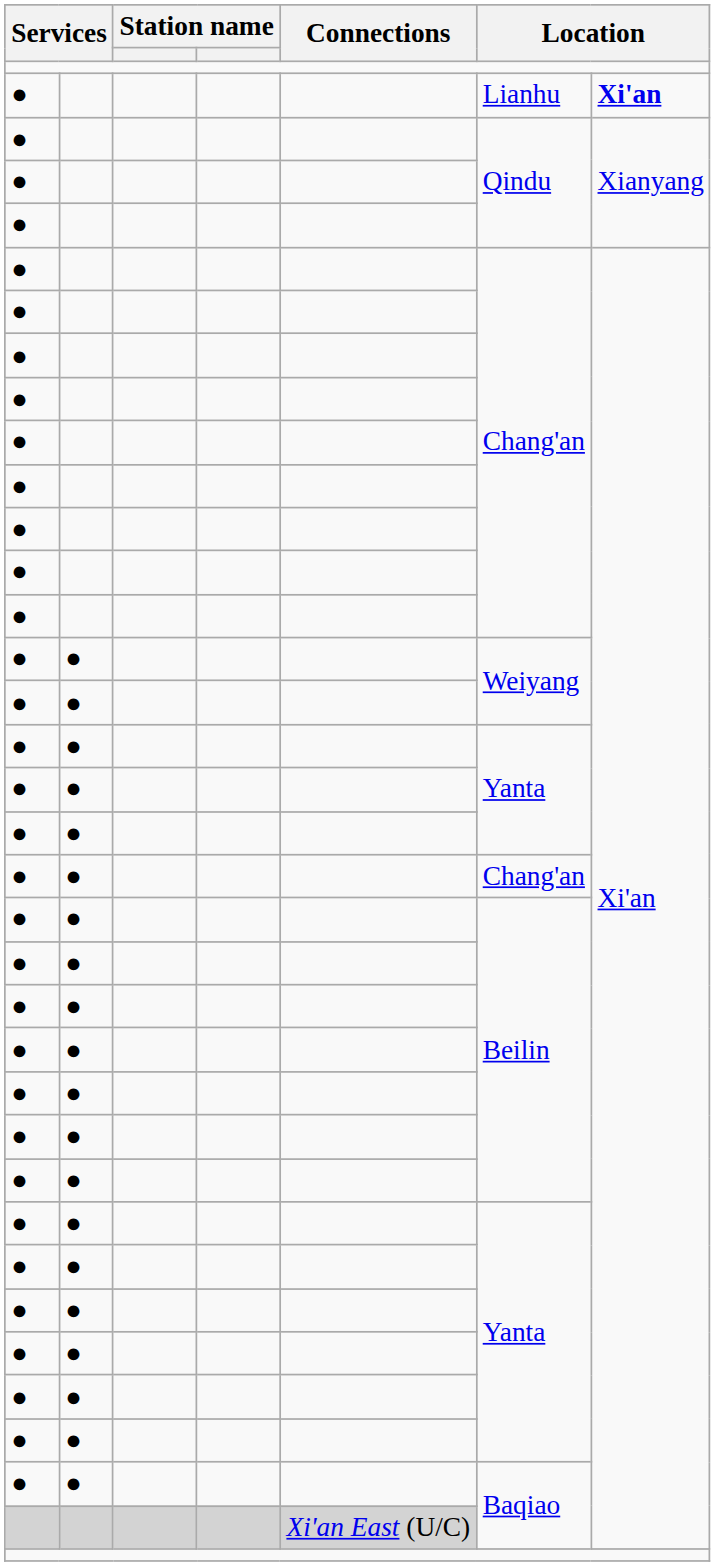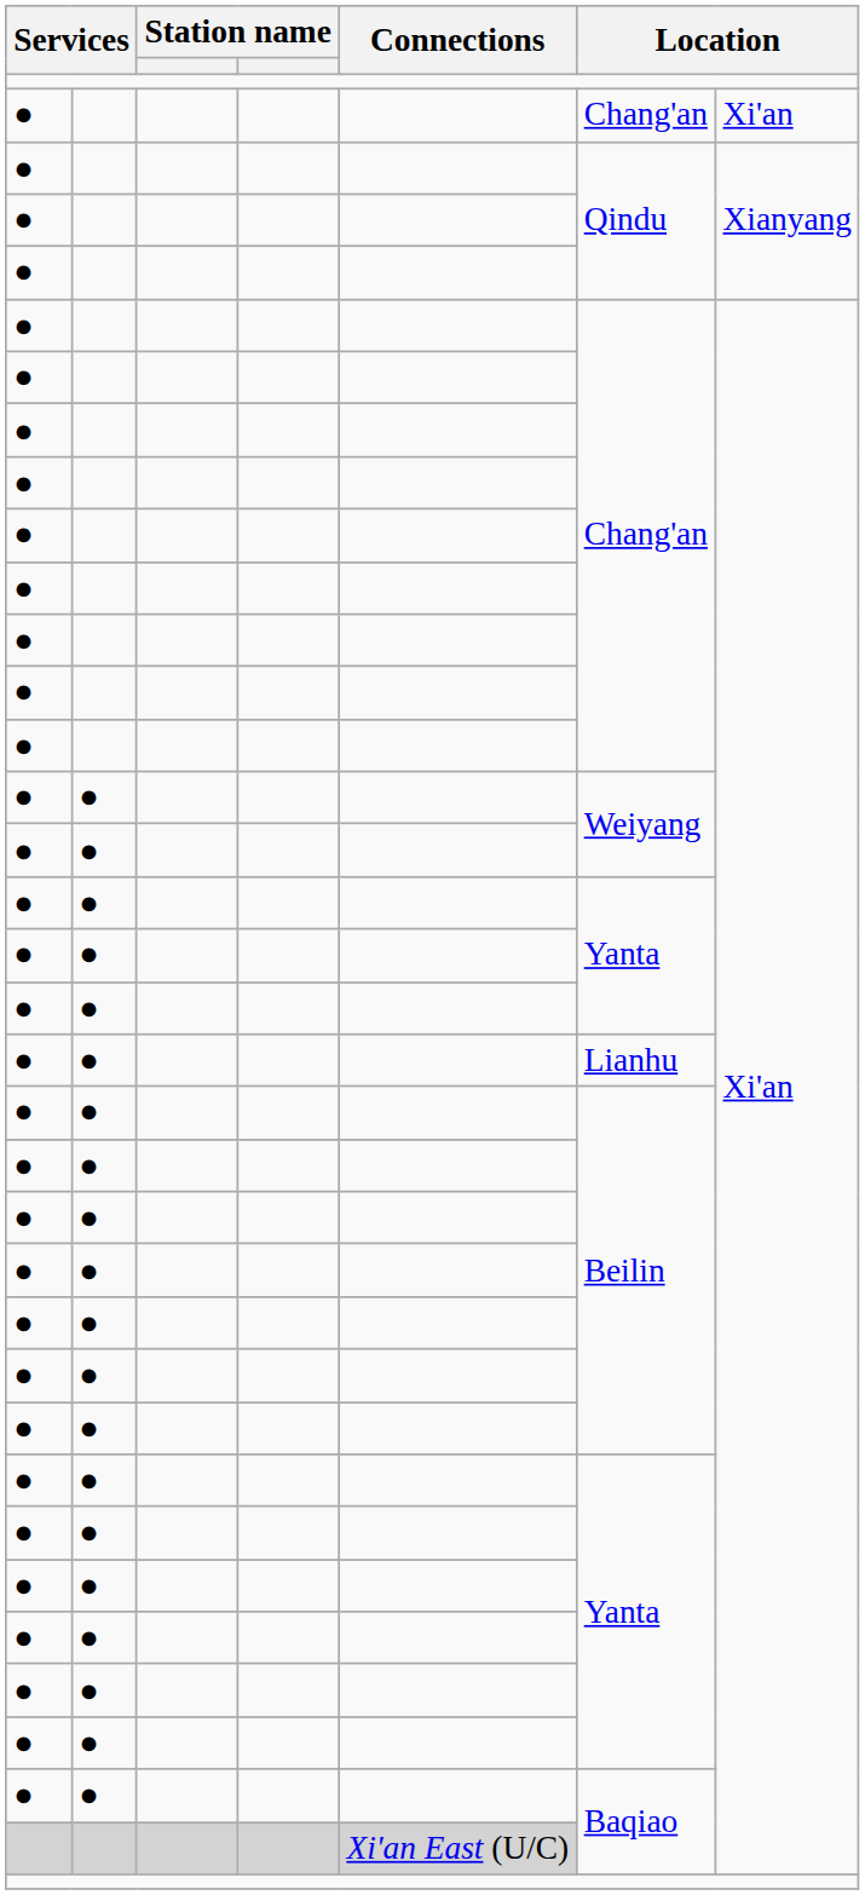row 4 | column 6: Lianhu -> Chang'an
row 4 | column 7: bold -> normal
row 22 | column 6: Chang'an -> Lianhu
